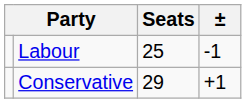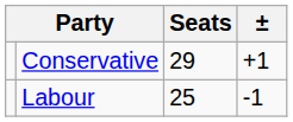rows swapped: Conservative <-> Labour
